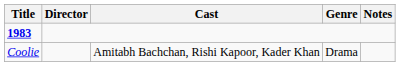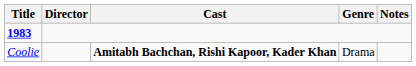Coolie | Cast: normal -> bold
